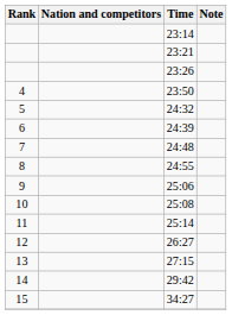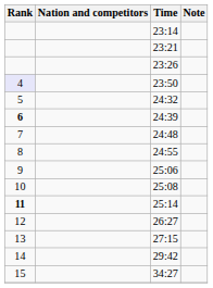23:50 | Rank: no background -> lavender background
24:39 | Rank: normal -> bold
25:14 | Rank: normal -> bold
